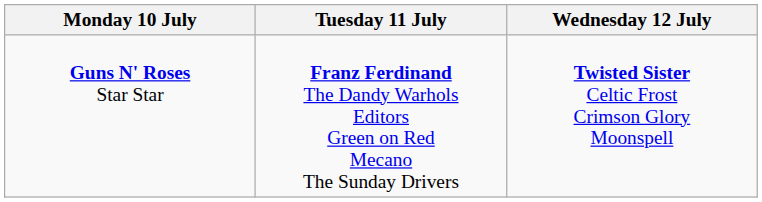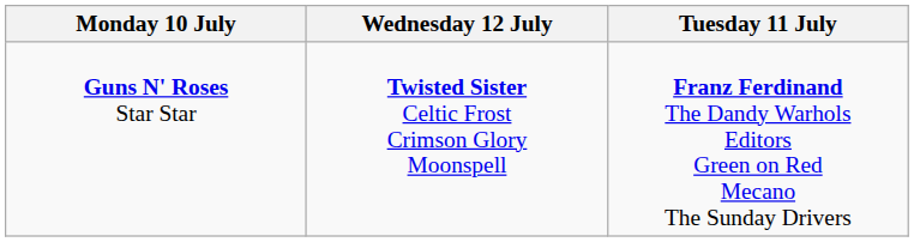columns swapped: Tuesday 11 July <-> Wednesday 12 July
